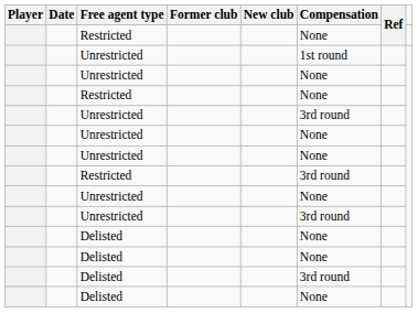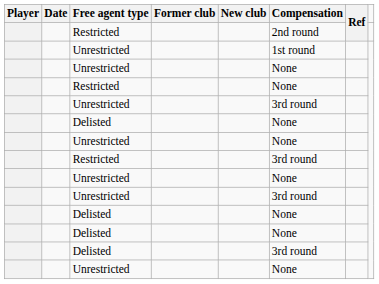row 2 | Compensation: None -> 2nd round
row 7 | Free agent type: Unrestricted -> Delisted
row 15 | Free agent type: Delisted -> Unrestricted
